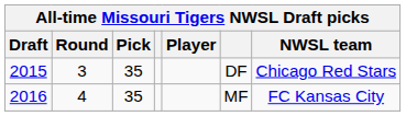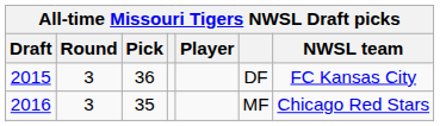2015 | Pick: 35 -> 36
2015 | NWSL team: Chicago Red Stars -> FC Kansas City
2016 | Round: 4 -> 3
2016 | NWSL team: FC Kansas City -> Chicago Red Stars
